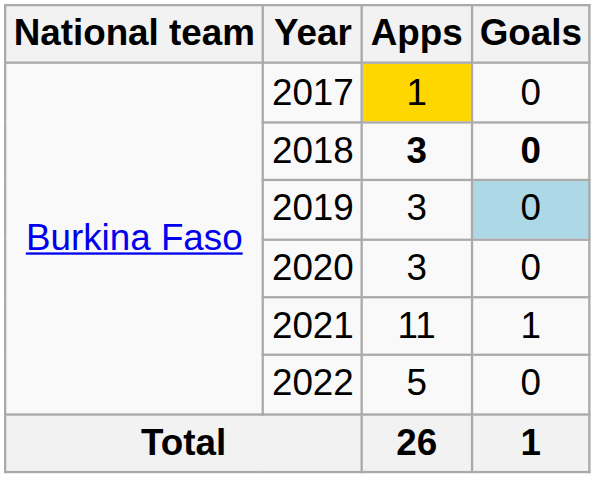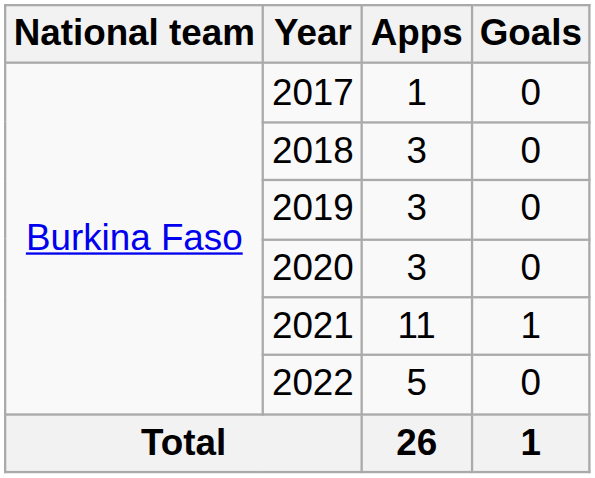2017 | Apps: gold background -> no background
2018 | Apps: bold -> normal
2018 | Goals: bold -> normal
2019 | Goals: lightblue background -> no background
